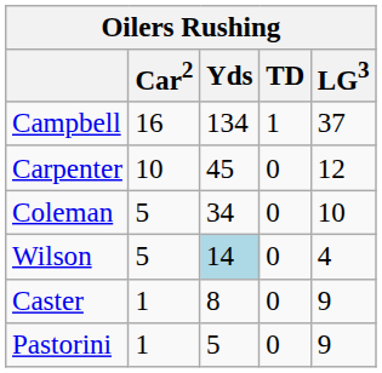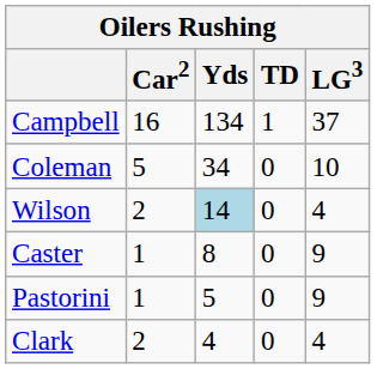- row: Carpenter | 10 | 45 | 0 | 12
Wilson | Car2: 5 -> 2
+ row: Clark | 2 | 4 | 0 | 4
